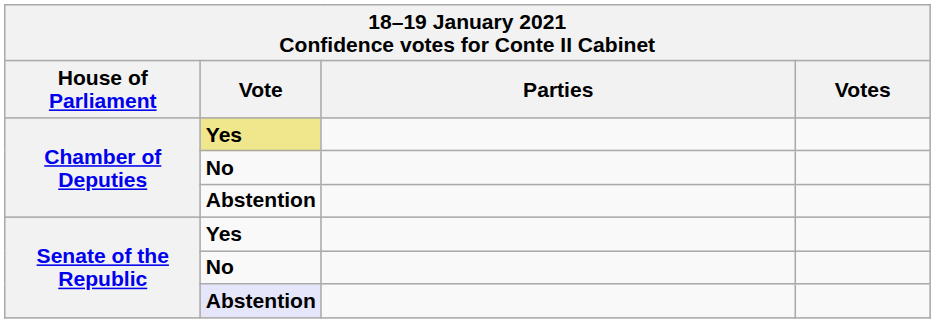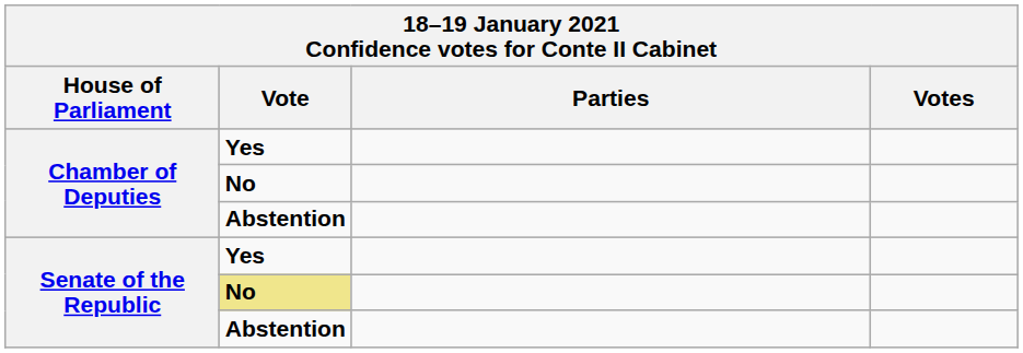Chamber of Deputies / Yes | Vote: khaki background -> no background
Senate of the Republic / No | Vote: no background -> khaki background
Senate of the Republic / Abstention | Vote: lavender background -> no background
